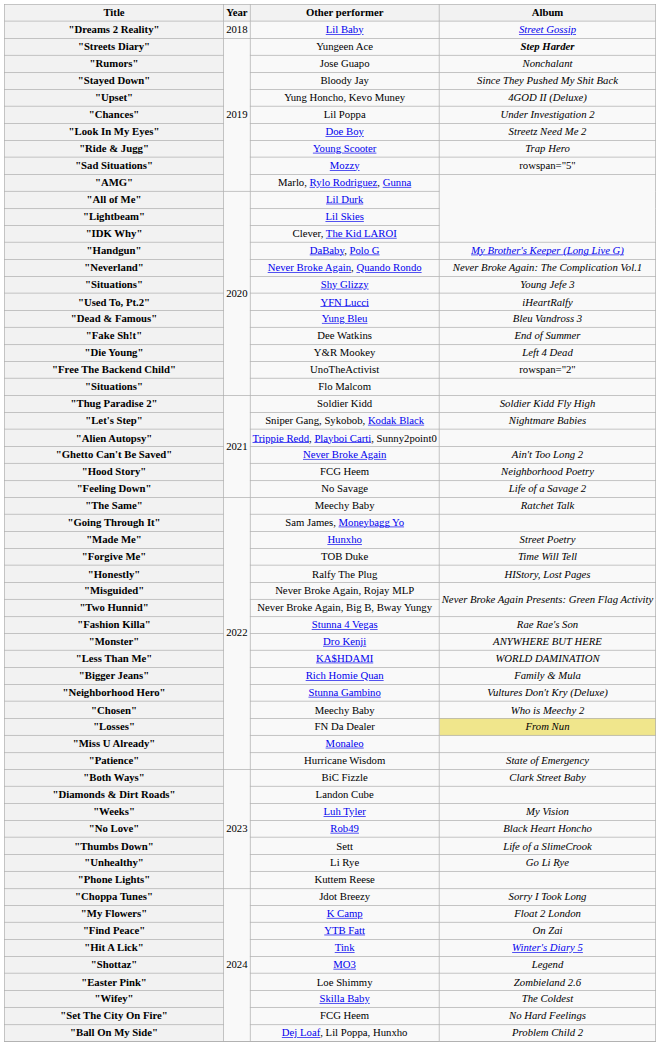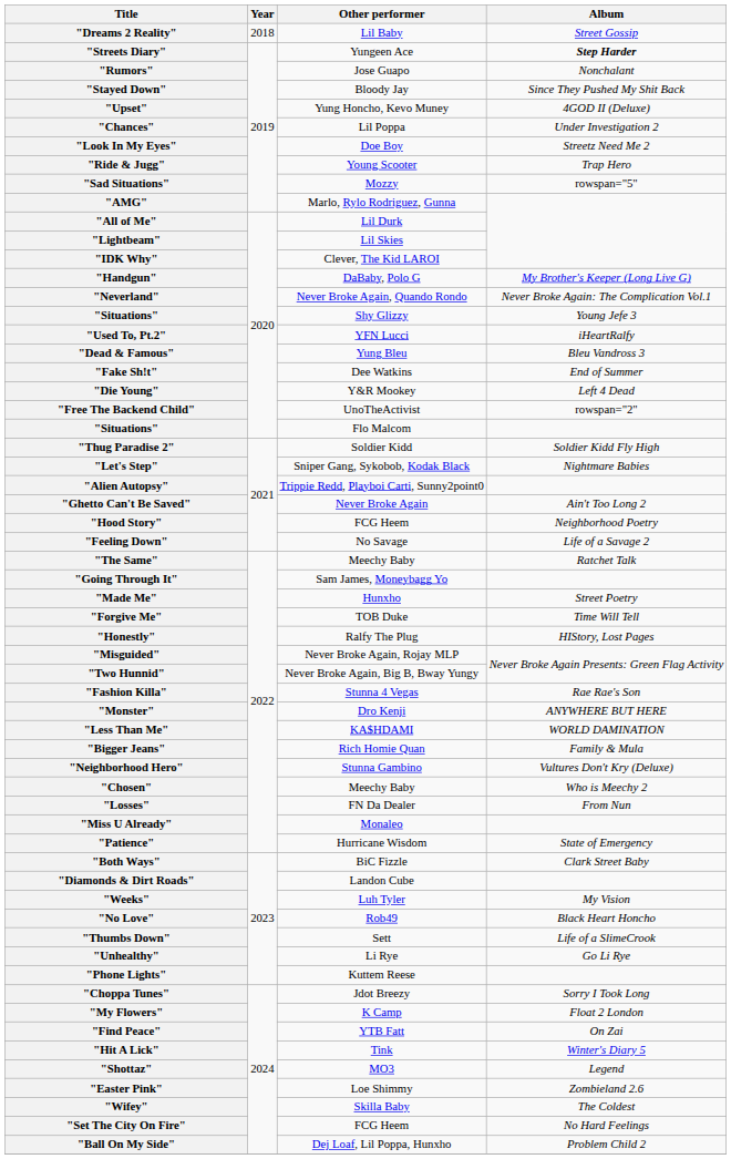"Losses" | Album: khaki background -> no background
